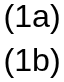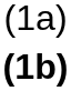row 2 | column 1: normal -> bold
